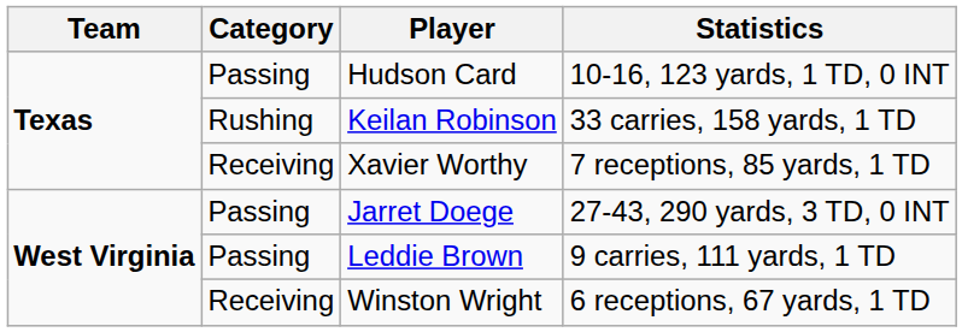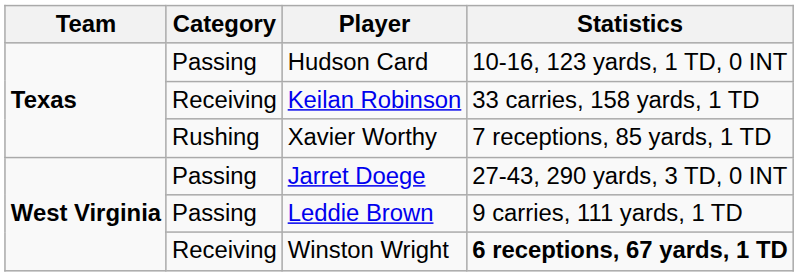Keilan Robinson | Category: Rushing -> Receiving
Xavier Worthy | Category: Receiving -> Rushing
Winston Wright | Statistics: normal -> bold
